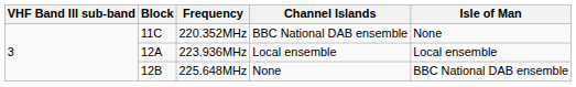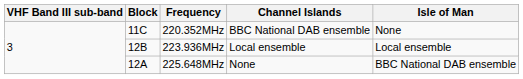223.936MHz | Block: 12A -> 12B
225.648MHz | Block: 12B -> 12A
